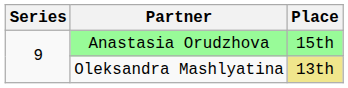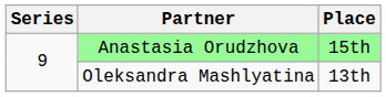Oleksandra Mashlyatina | Place: khaki background -> no background
